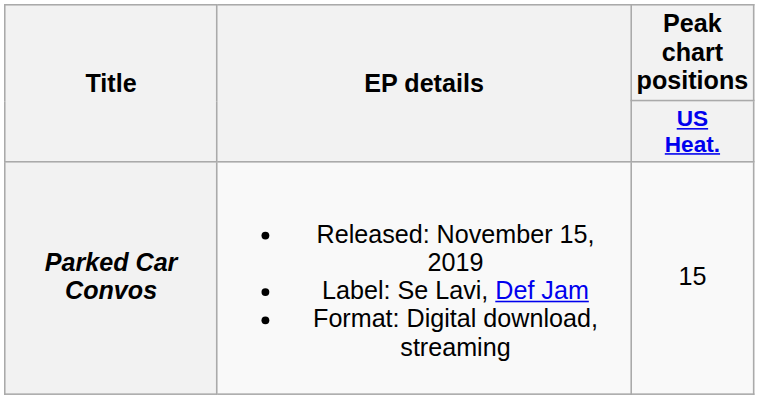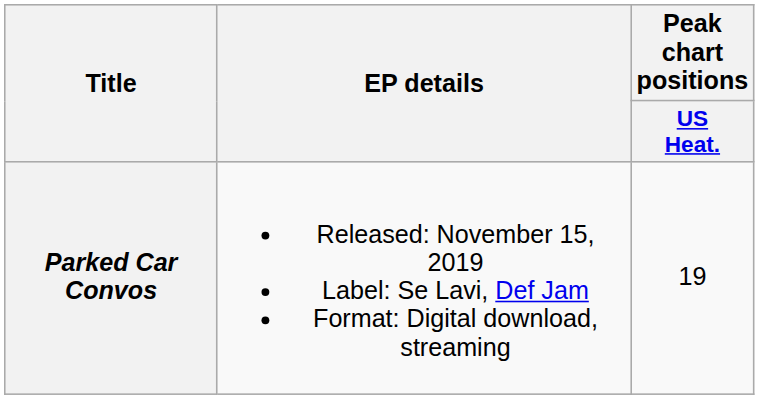Parked Car Convos | Peak chart positions / US Heat.: 15 -> 19
